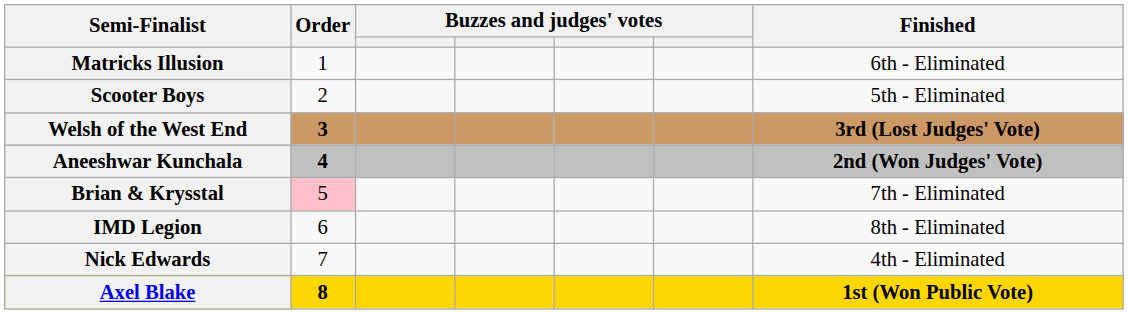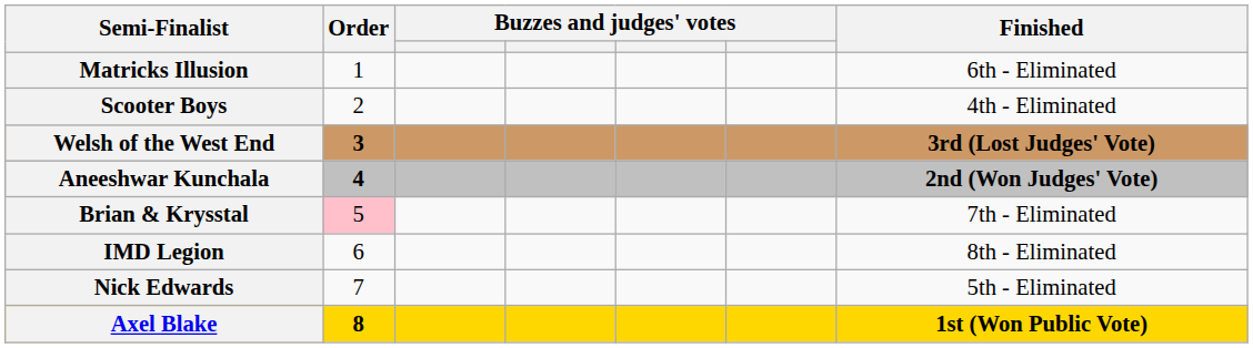Scooter Boys | Finished: 5th - Eliminated -> 4th - Eliminated
Nick Edwards | Finished: 4th - Eliminated -> 5th - Eliminated
